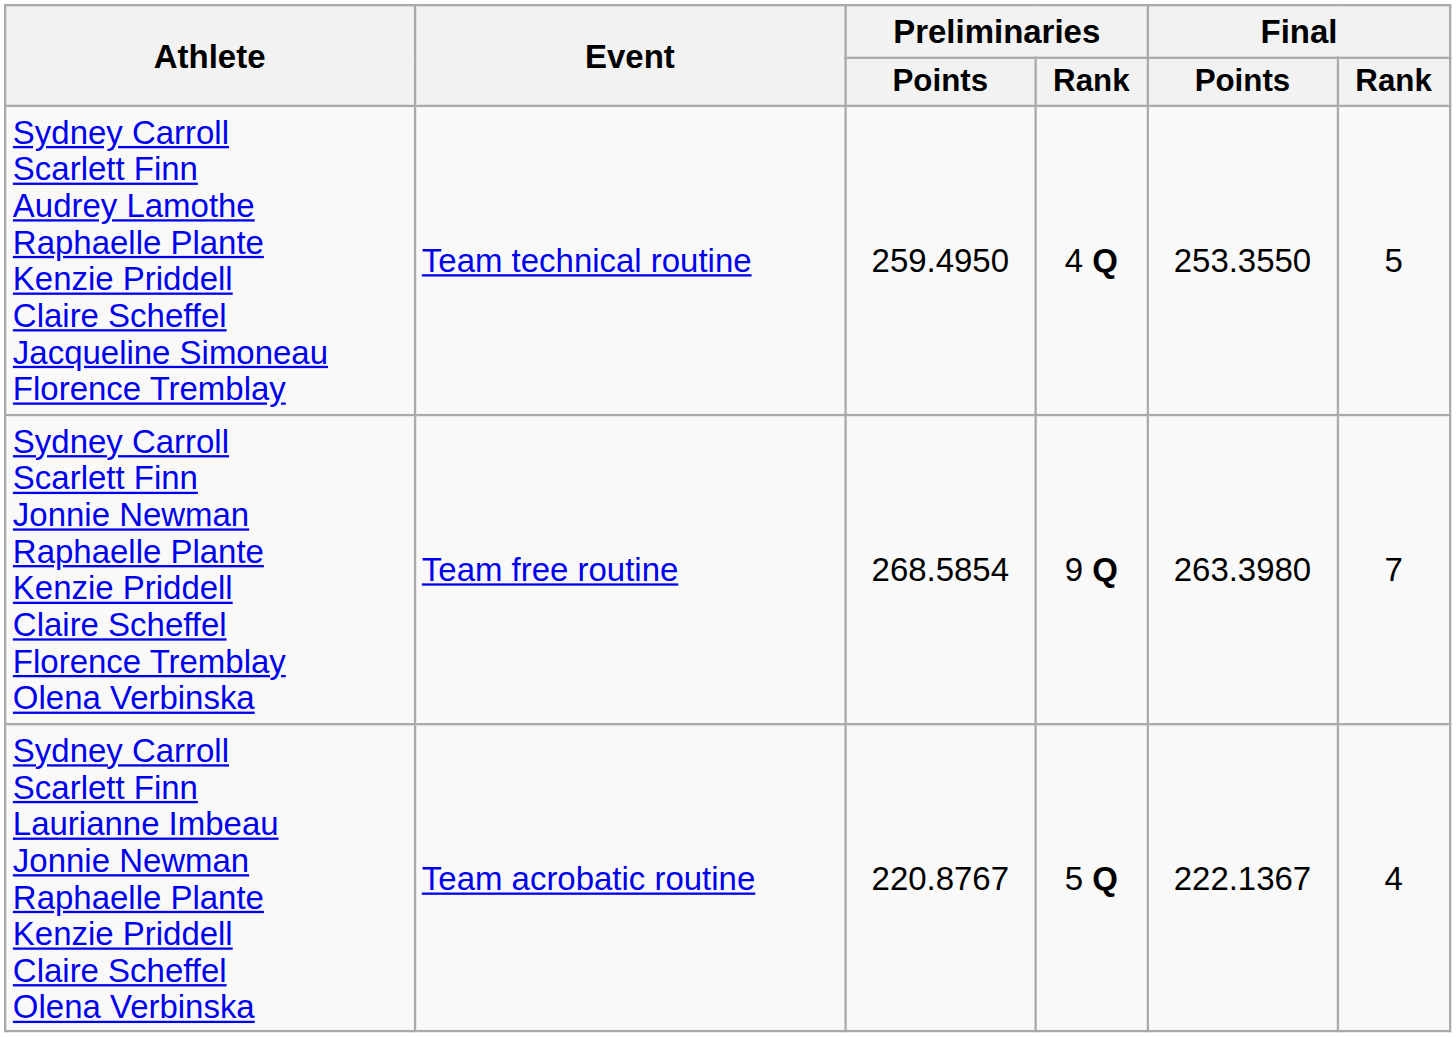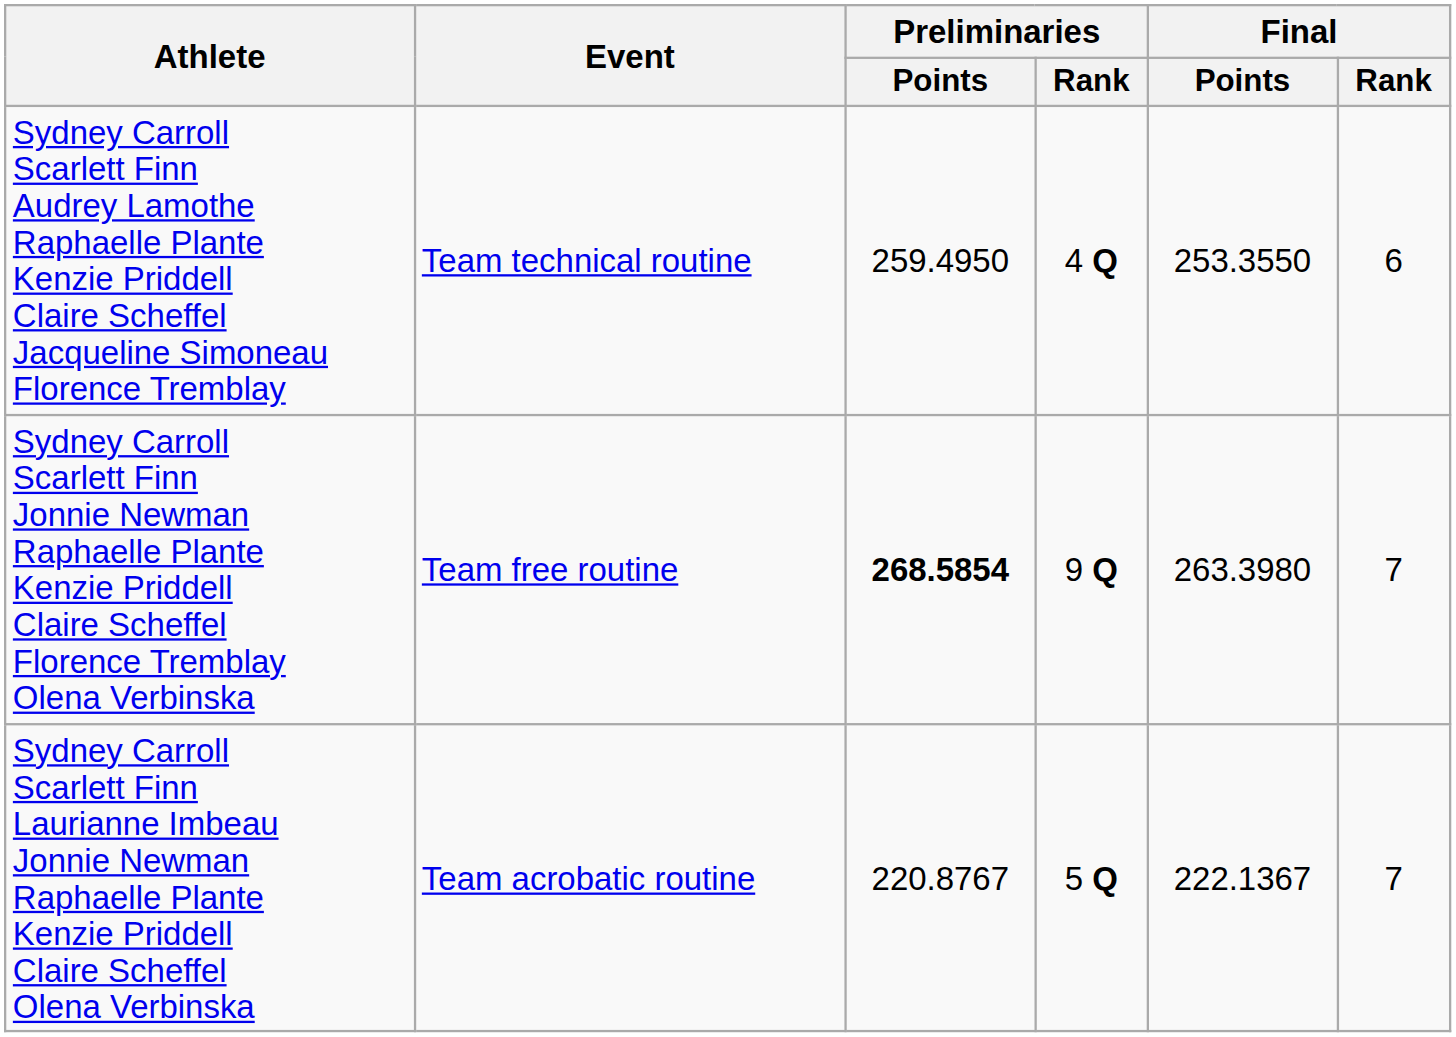row 3 | Final / Rank: 5 -> 6
row 4 | Preliminaries / Points: normal -> bold
row 5 | Final / Rank: 4 -> 7
